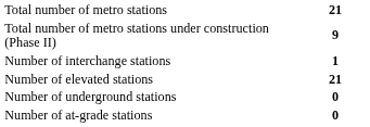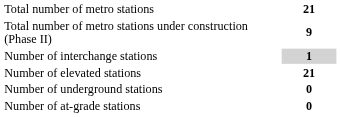Number of interchange stations | column 2: no background -> lightgrey background
